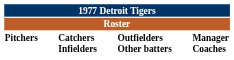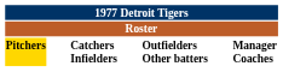Pitchers | column 1: no background -> gold background
